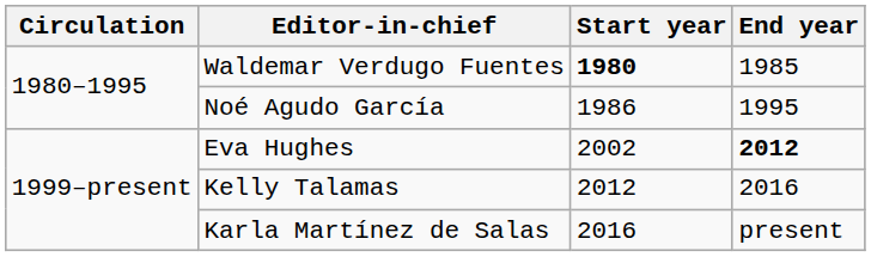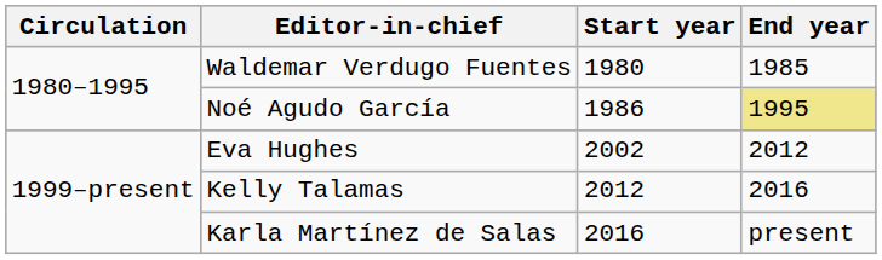Waldemar Verdugo Fuentes | Start year: bold -> normal
Noé Agudo García | End year: no background -> khaki background
Eva Hughes | End year: bold -> normal
